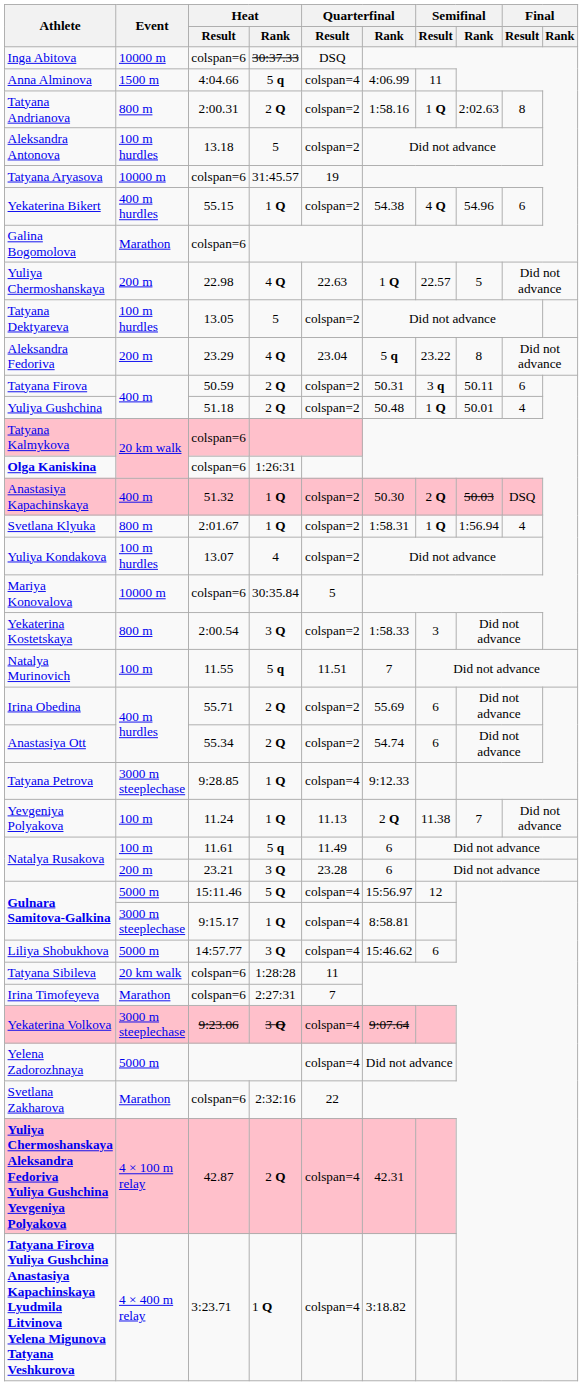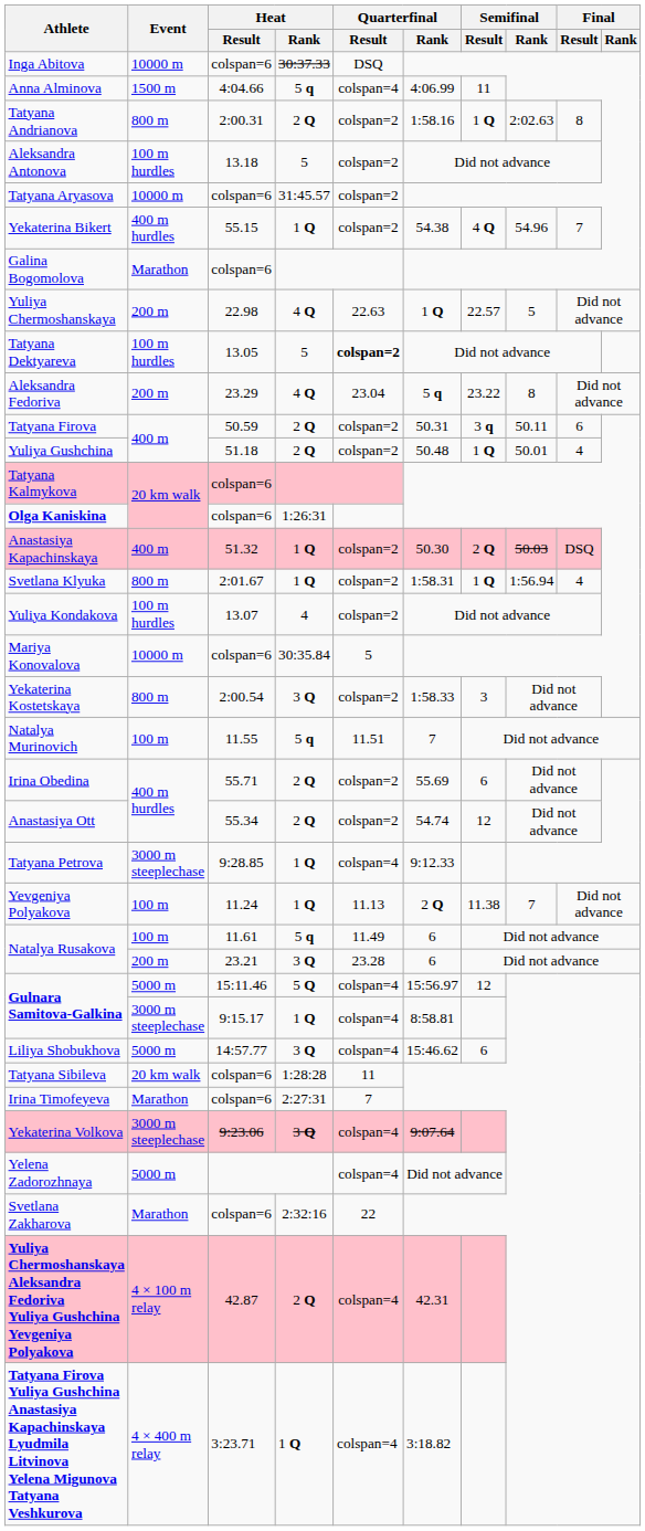Tatyana Aryasova | Quarterfinal / Result: 19 -> colspan=2
Yekaterina Bikert | Final / Result: 6 -> 7
Tatyana Dektyareva | Quarterfinal / Result: normal -> bold
Anastasiya Ott | Semifinal / Result: 6 -> 12
